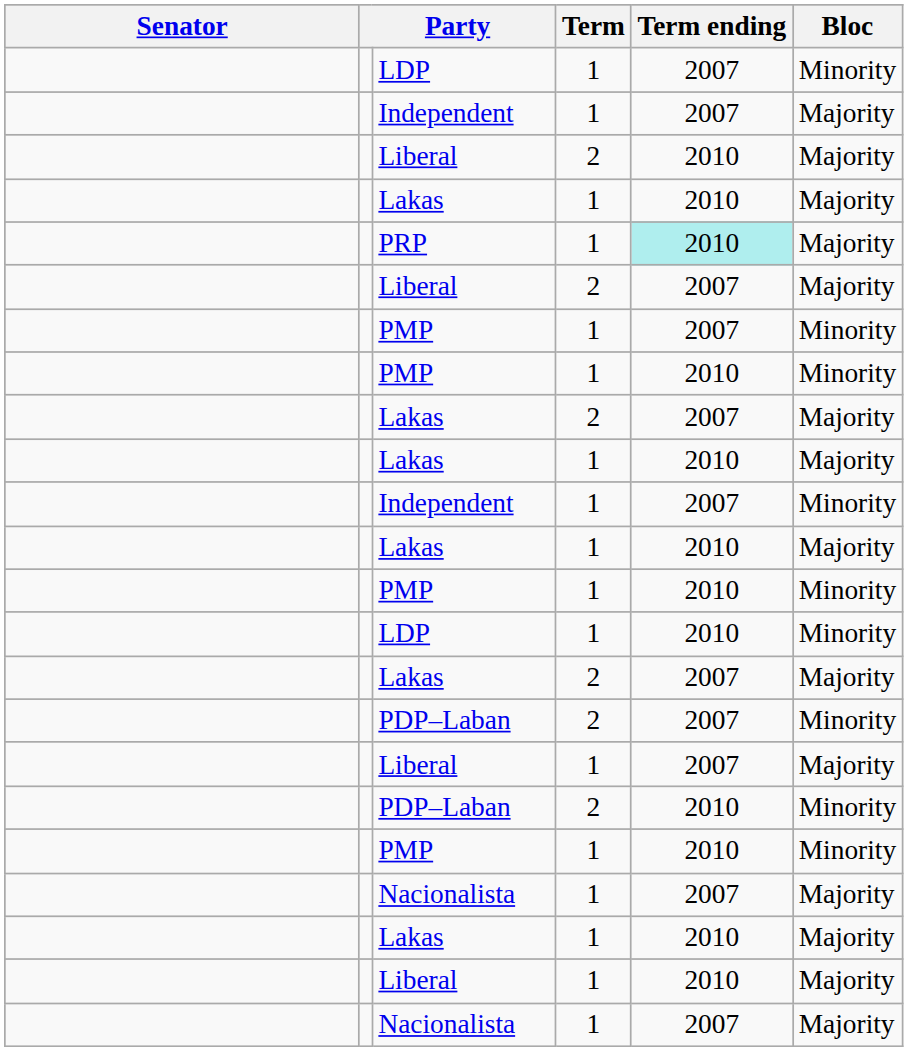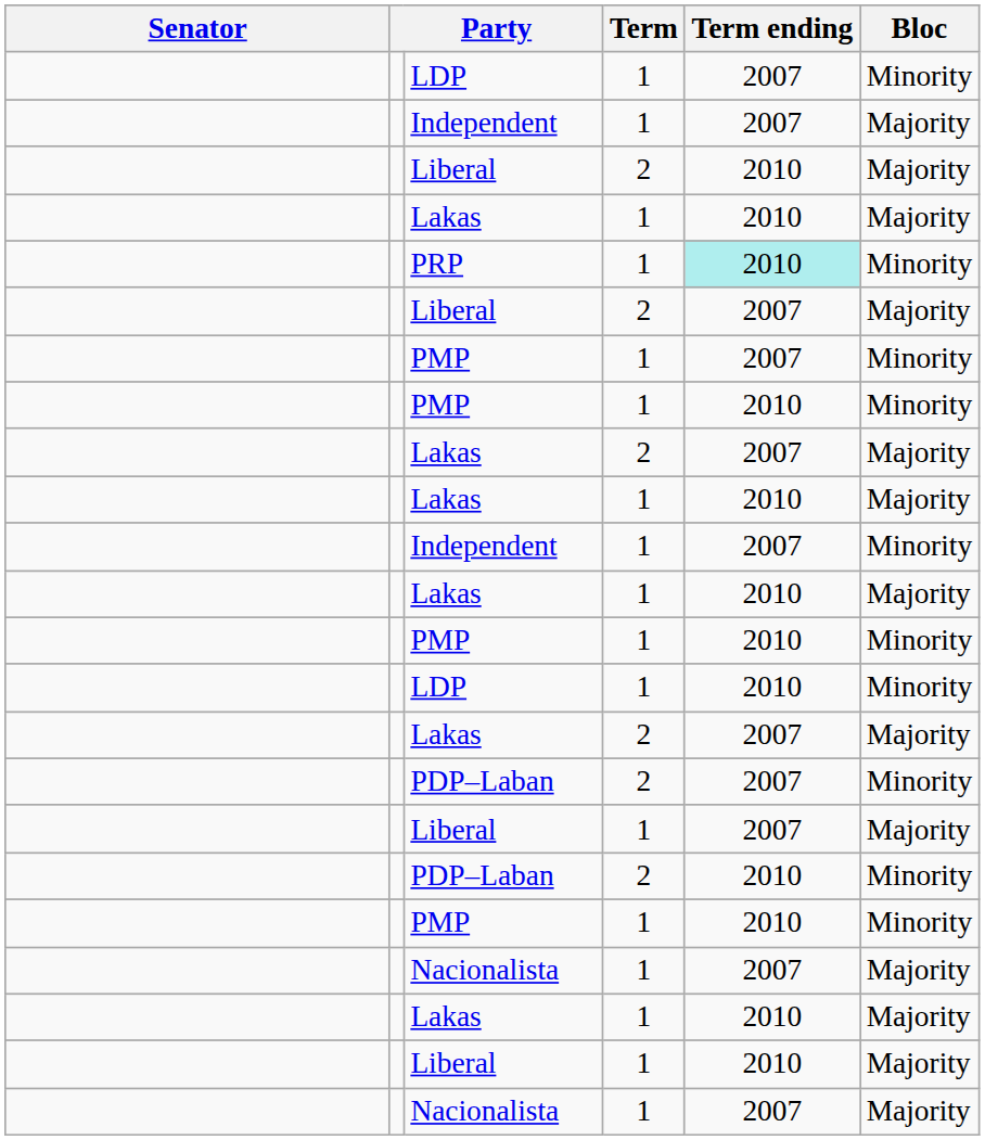PRP | Bloc: Majority -> Minority
